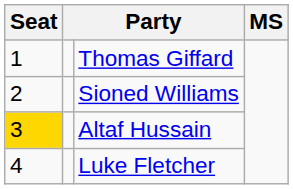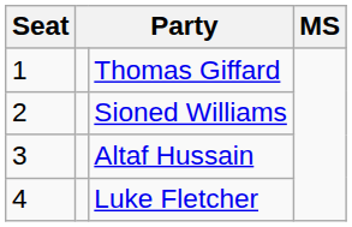Altaf Hussain | Seat: gold background -> no background
